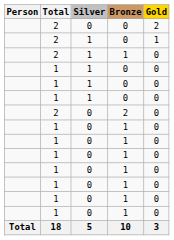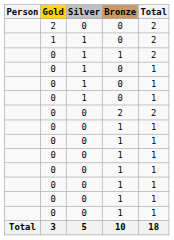columns swapped: Gold <-> Total
